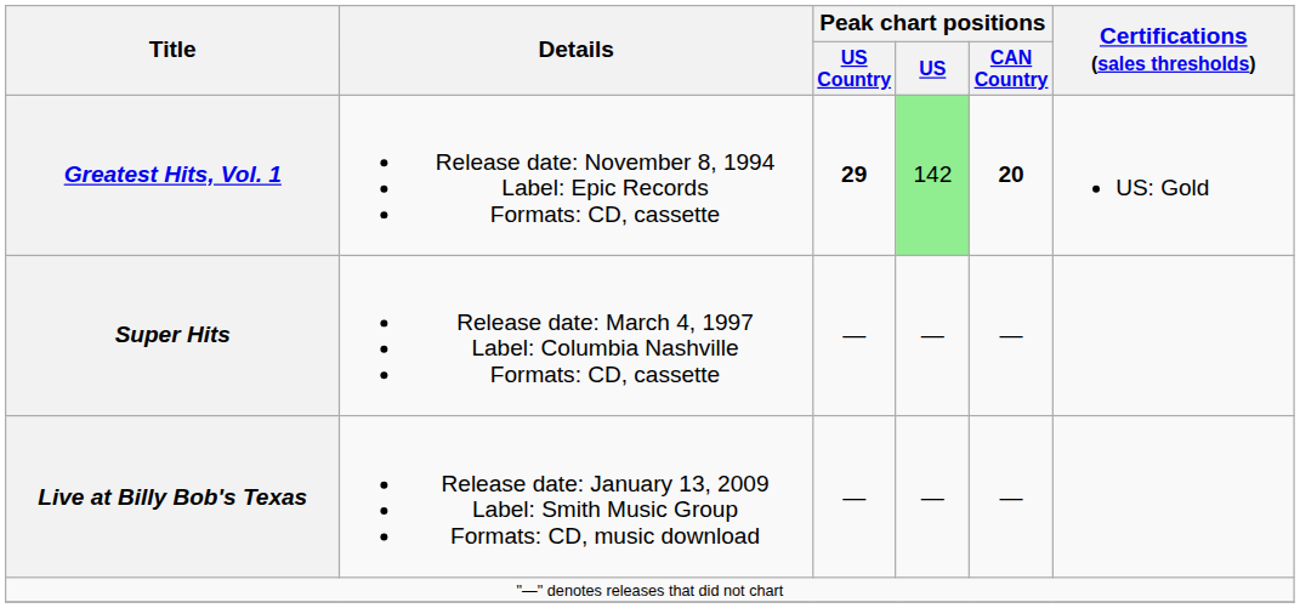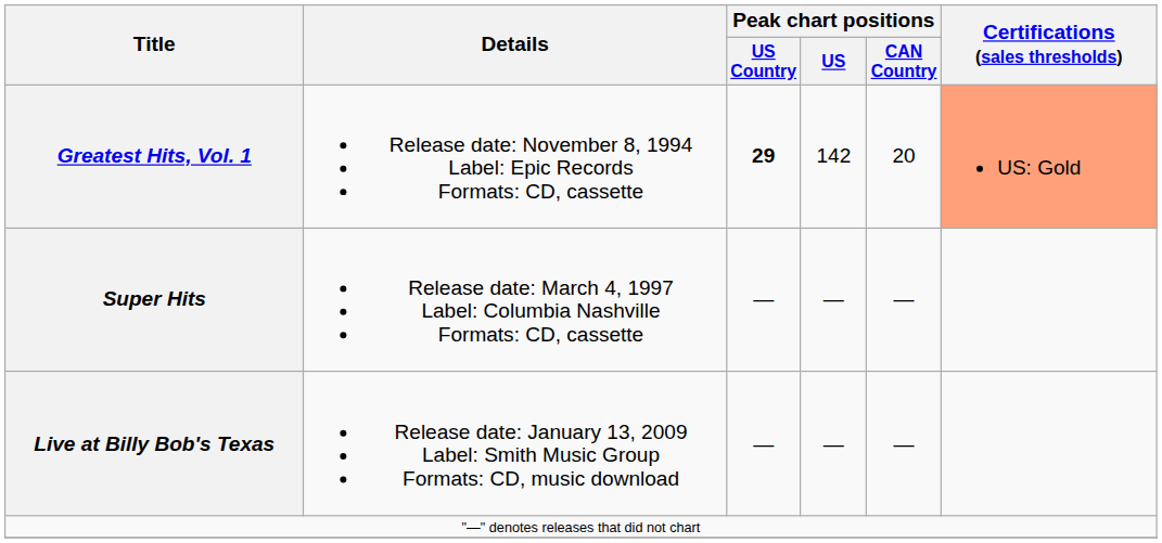Greatest Hits, Vol. 1 | Peak chart positions / US: lightgreen background -> no background
Greatest Hits, Vol. 1 | Peak chart positions / CAN Country: bold -> normal
Greatest Hits, Vol. 1 | Certifications (sales thresholds): no background -> lightsalmon background
